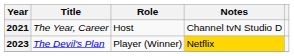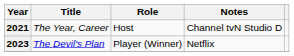2023 | Notes: gold background -> no background
